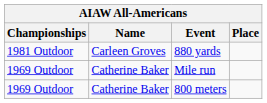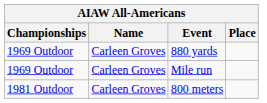880 yards | Championships: 1981 Outdoor -> 1969 Outdoor
Mile run | Name: Catherine Baker -> Carleen Groves
800 meters | Championships: 1969 Outdoor -> 1981 Outdoor
800 meters | Name: Catherine Baker -> Carleen Groves
